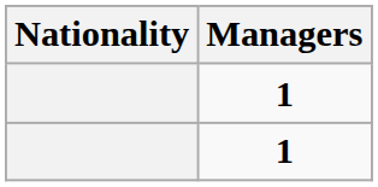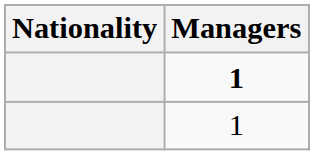row 3 | Managers: bold -> normal
